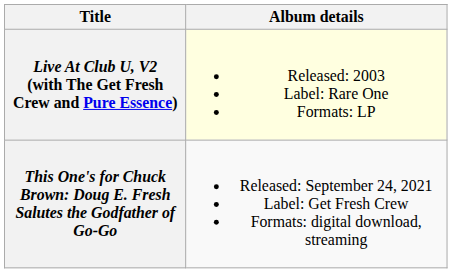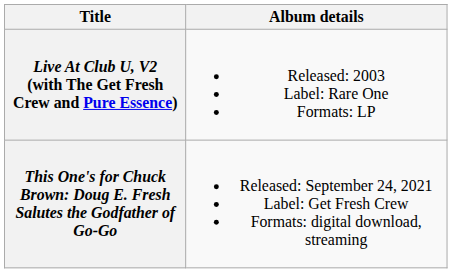row 2 | Album details: lightyellow background -> no background
